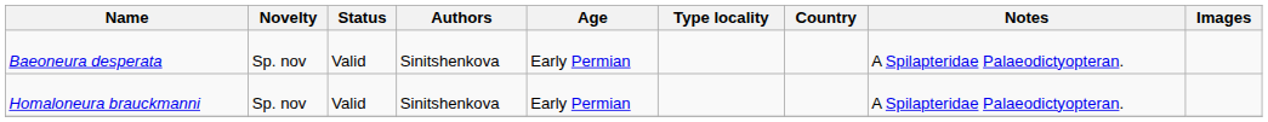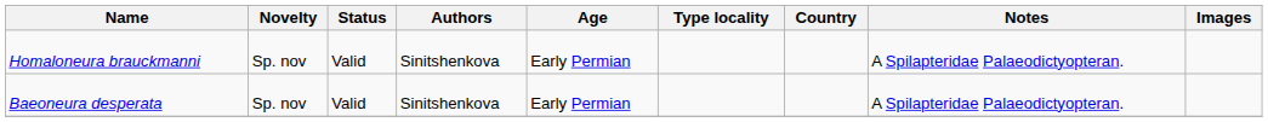rows swapped: Baeoneura desperata <-> Homaloneura brauckmanni
